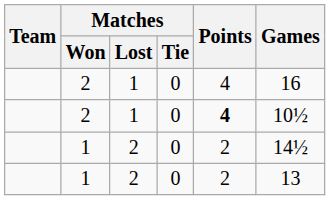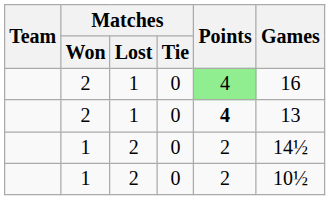row 3 | Points: no background -> lightgreen background
row 4 | Games: 10½ -> 13
row 6 | Games: 13 -> 10½
